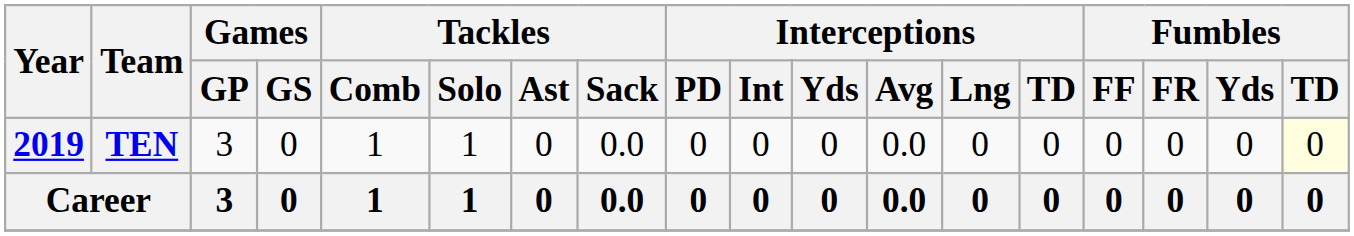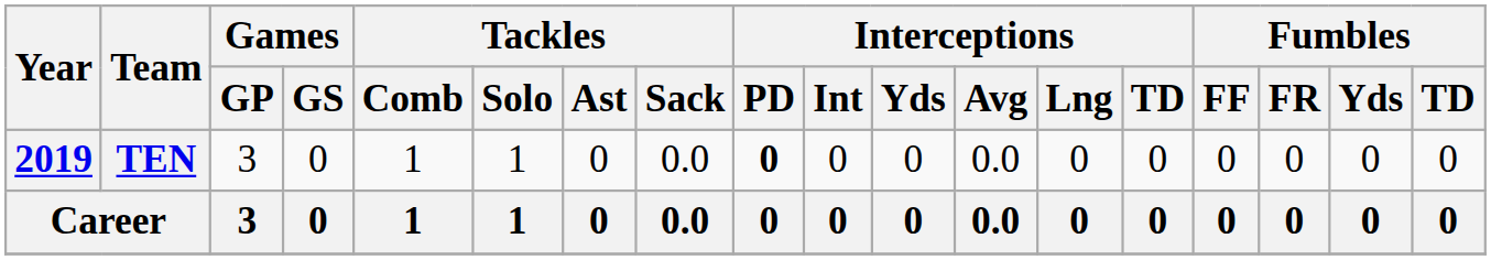TEN | Interceptions / PD: normal -> bold
TEN | Fumbles / TD: lightyellow background -> no background
